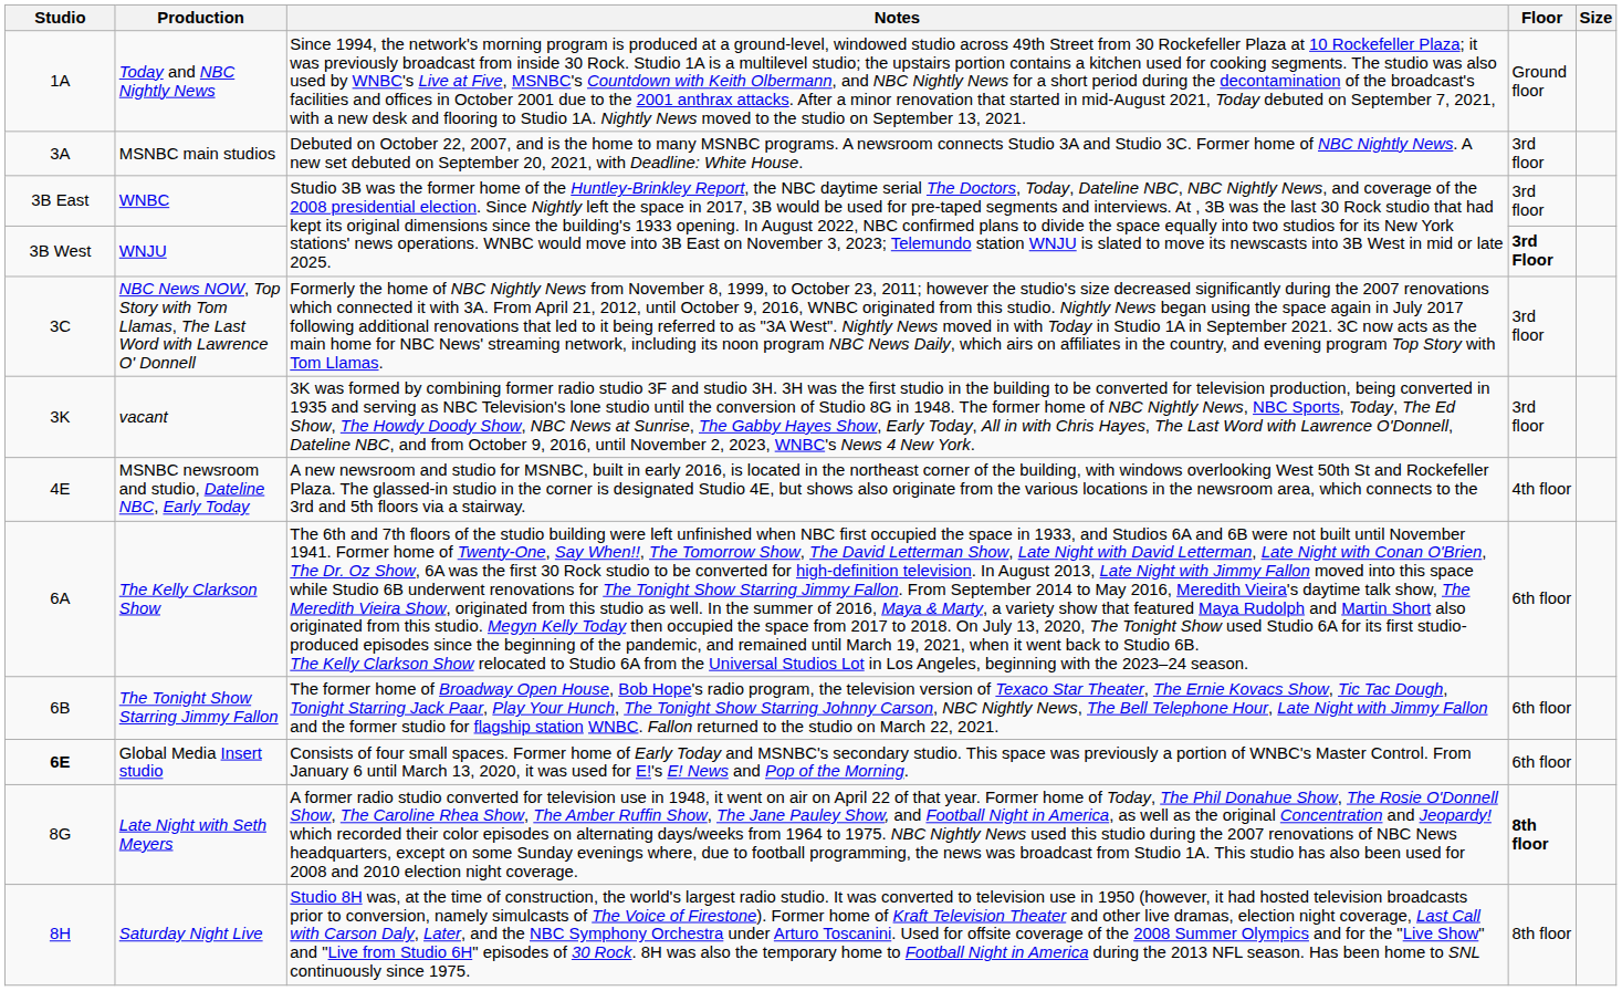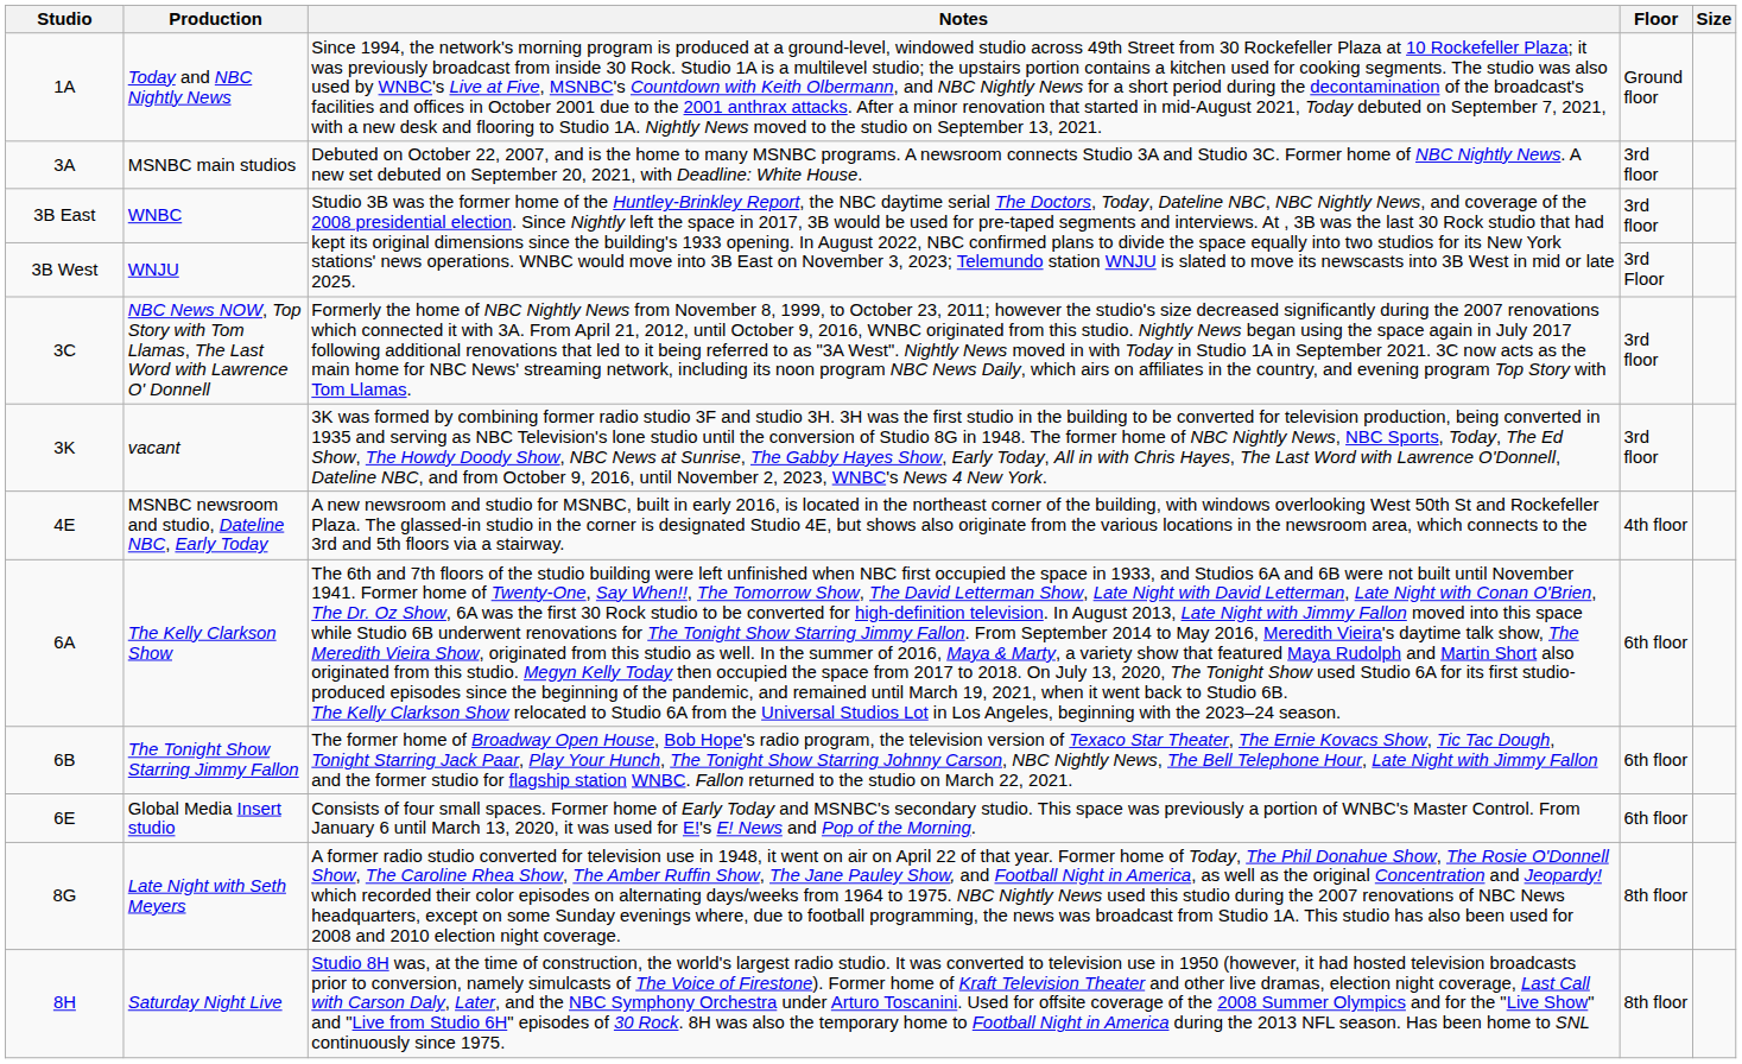WNJU | Floor: bold -> normal
Global Media Insert studio | Studio: bold -> normal
Late Night with Seth Meyers | Floor: bold -> normal
